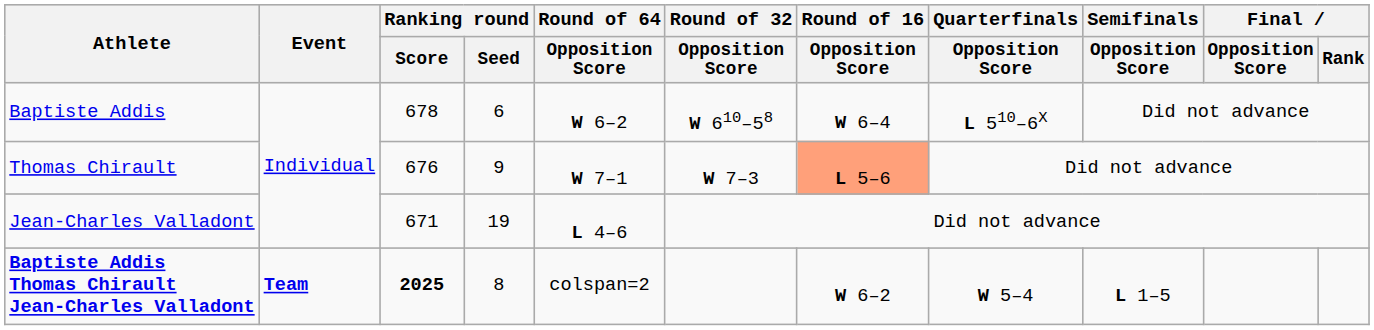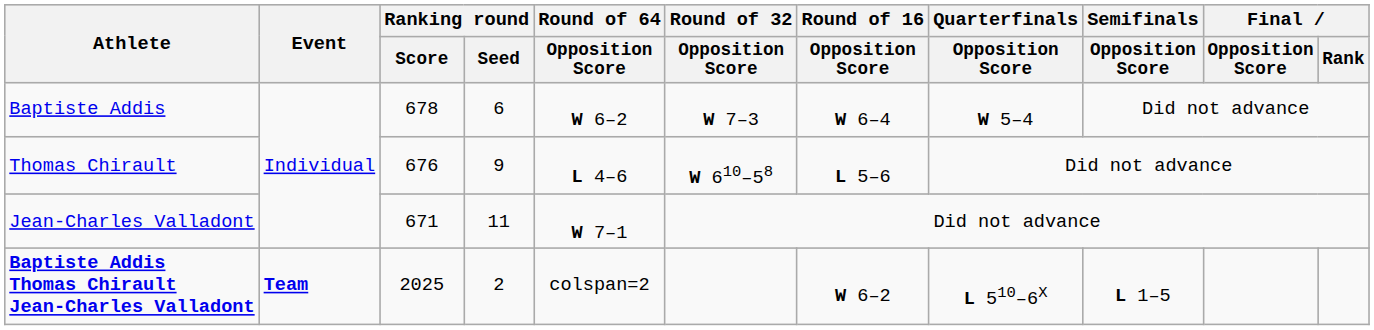Baptiste Addis | Round of 32 / Opposition Score: W 610–58 -> W 7–3
Baptiste Addis | Quarterfinals / Opposition Score: L 510–6X -> W 5–4
Thomas Chirault | Round of 64 / Opposition Score: W 7–1 -> L 4–6
Thomas Chirault | Round of 32 / Opposition Score: W 7–3 -> W 610–58
Thomas Chirault | Round of 16 / Opposition Score: lightsalmon background -> no background
Jean-Charles Valladont | Ranking round / Seed: 19 -> 11
Jean-Charles Valladont | Round of 64 / Opposition Score: L 4–6 -> W 7–1
Baptiste Addis Thomas Chirault Jean-Charles Valladont | Ranking round / Score: bold -> normal
Baptiste Addis Thomas Chirault Jean-Charles Valladont | Ranking round / Seed: 8 -> 2
Baptiste Addis Thomas Chirault Jean-Charles Valladont | Quarterfinals / Opposition Score: W 5–4 -> L 510–6X
